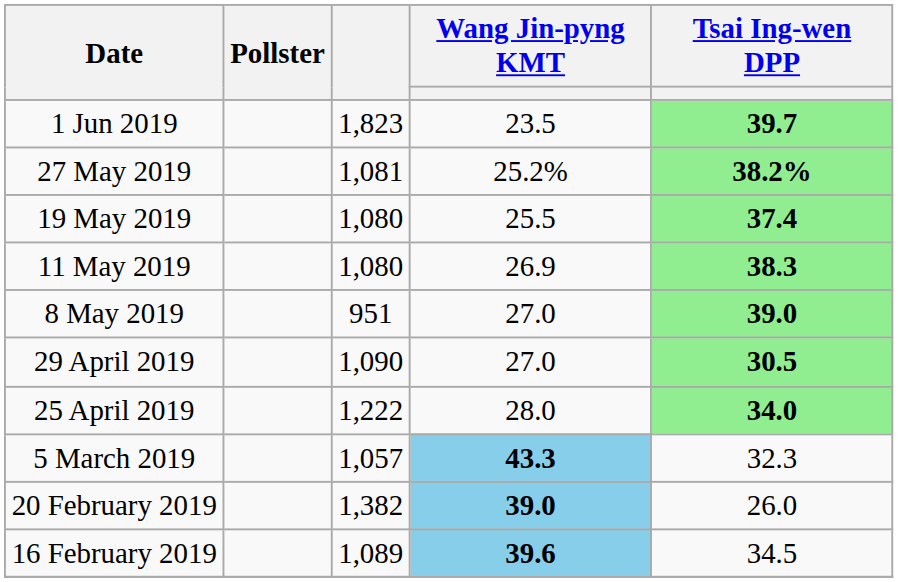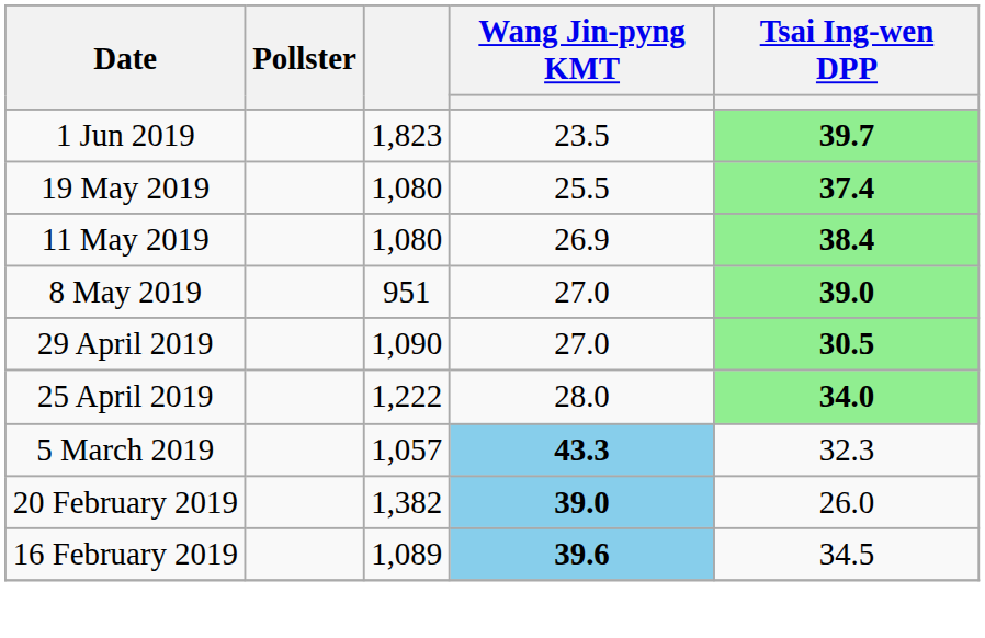- row: 27 May 2019 | 1,081 | 25.2% | 38.2%
11 May 2019 | Tsai Ing-wen DPP: 38.3 -> 38.4
